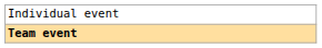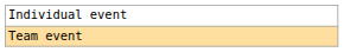row 2 | column 1: bold -> normal
